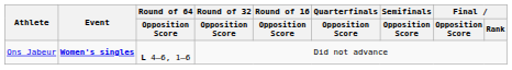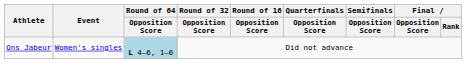Ons Jabeur | Event: bold -> normal
Ons Jabeur | Round of 64 / Opposition Score: no background -> lightblue background
